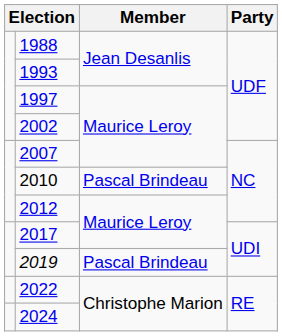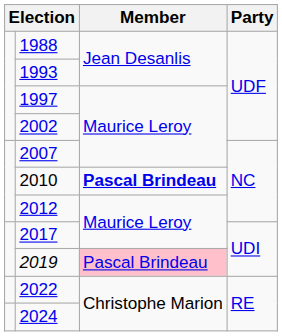2010 | Member: normal -> bold
2019 | Member: no background -> pink background
